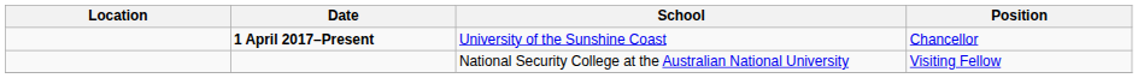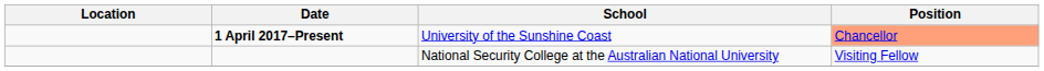1 April 2017–Present | Position: no background -> lightsalmon background
